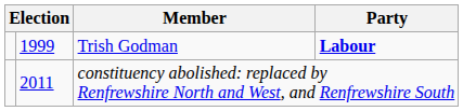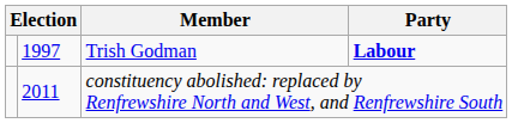Trish Godman | column 2: 1999 -> 1997
